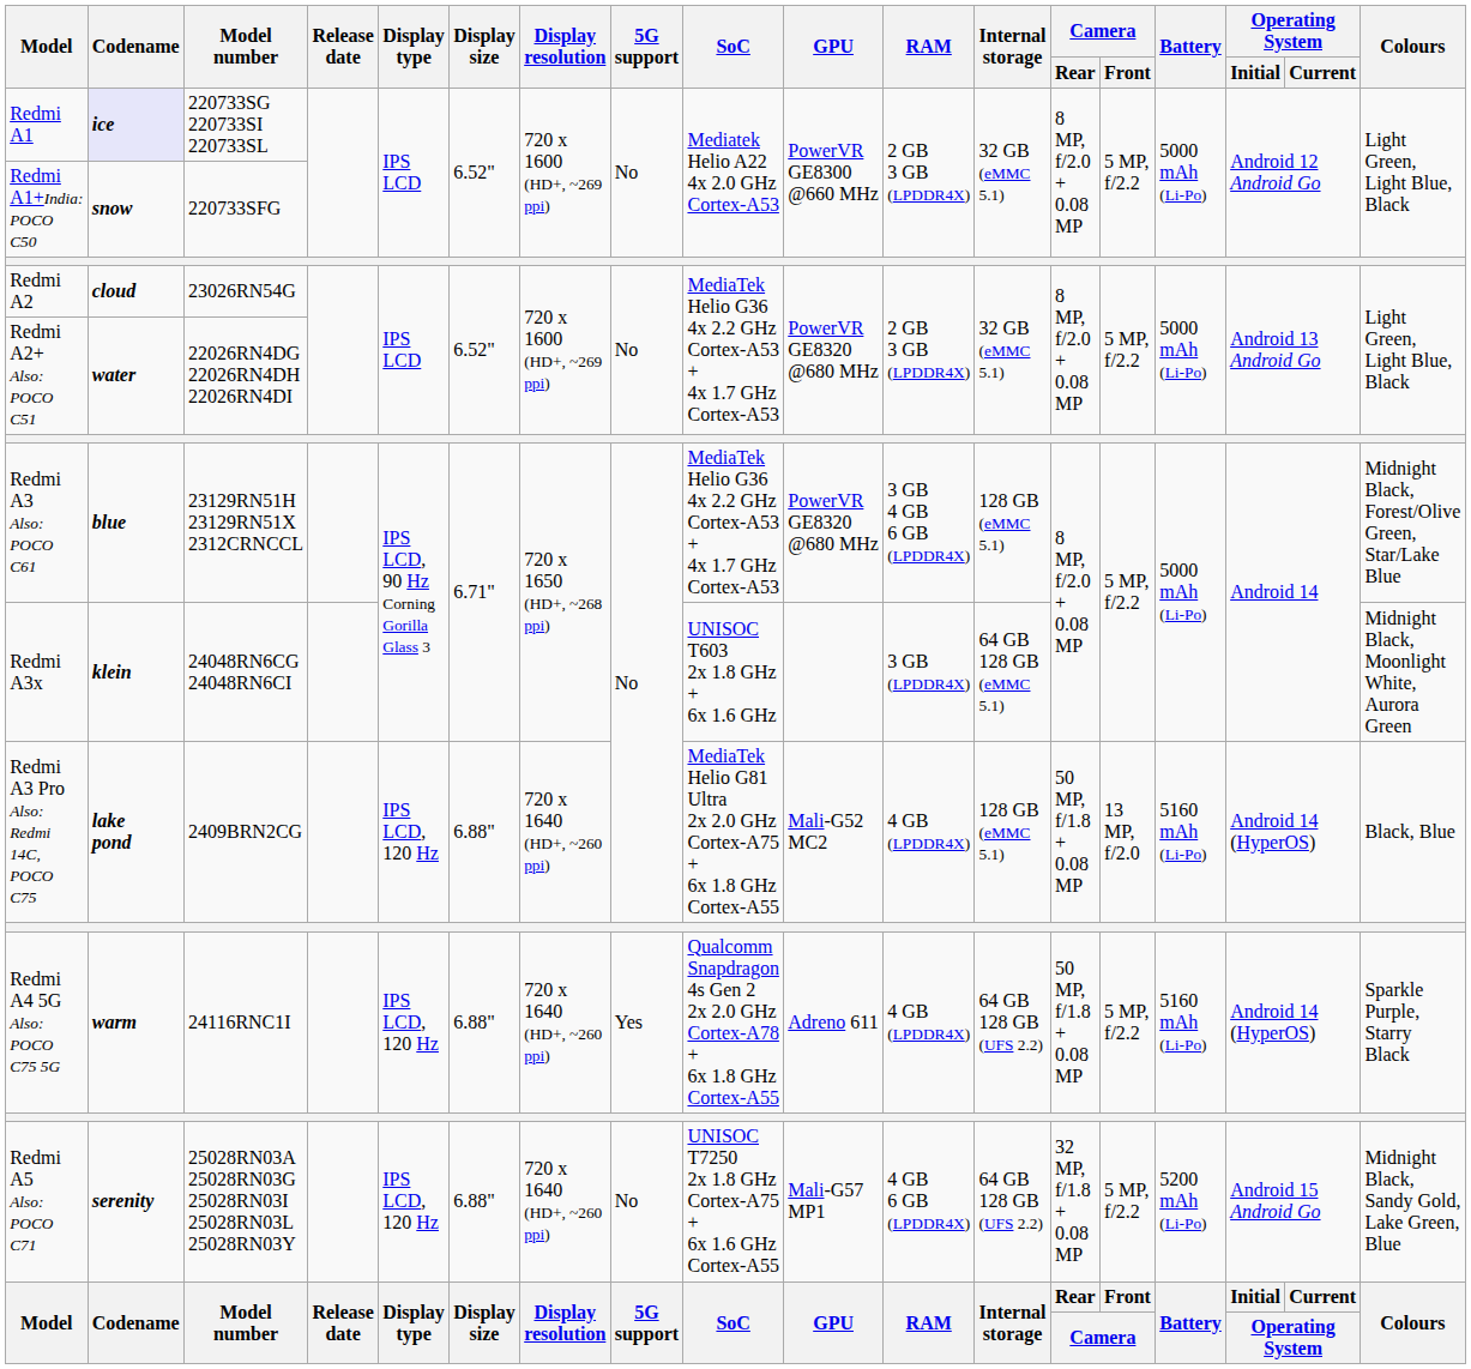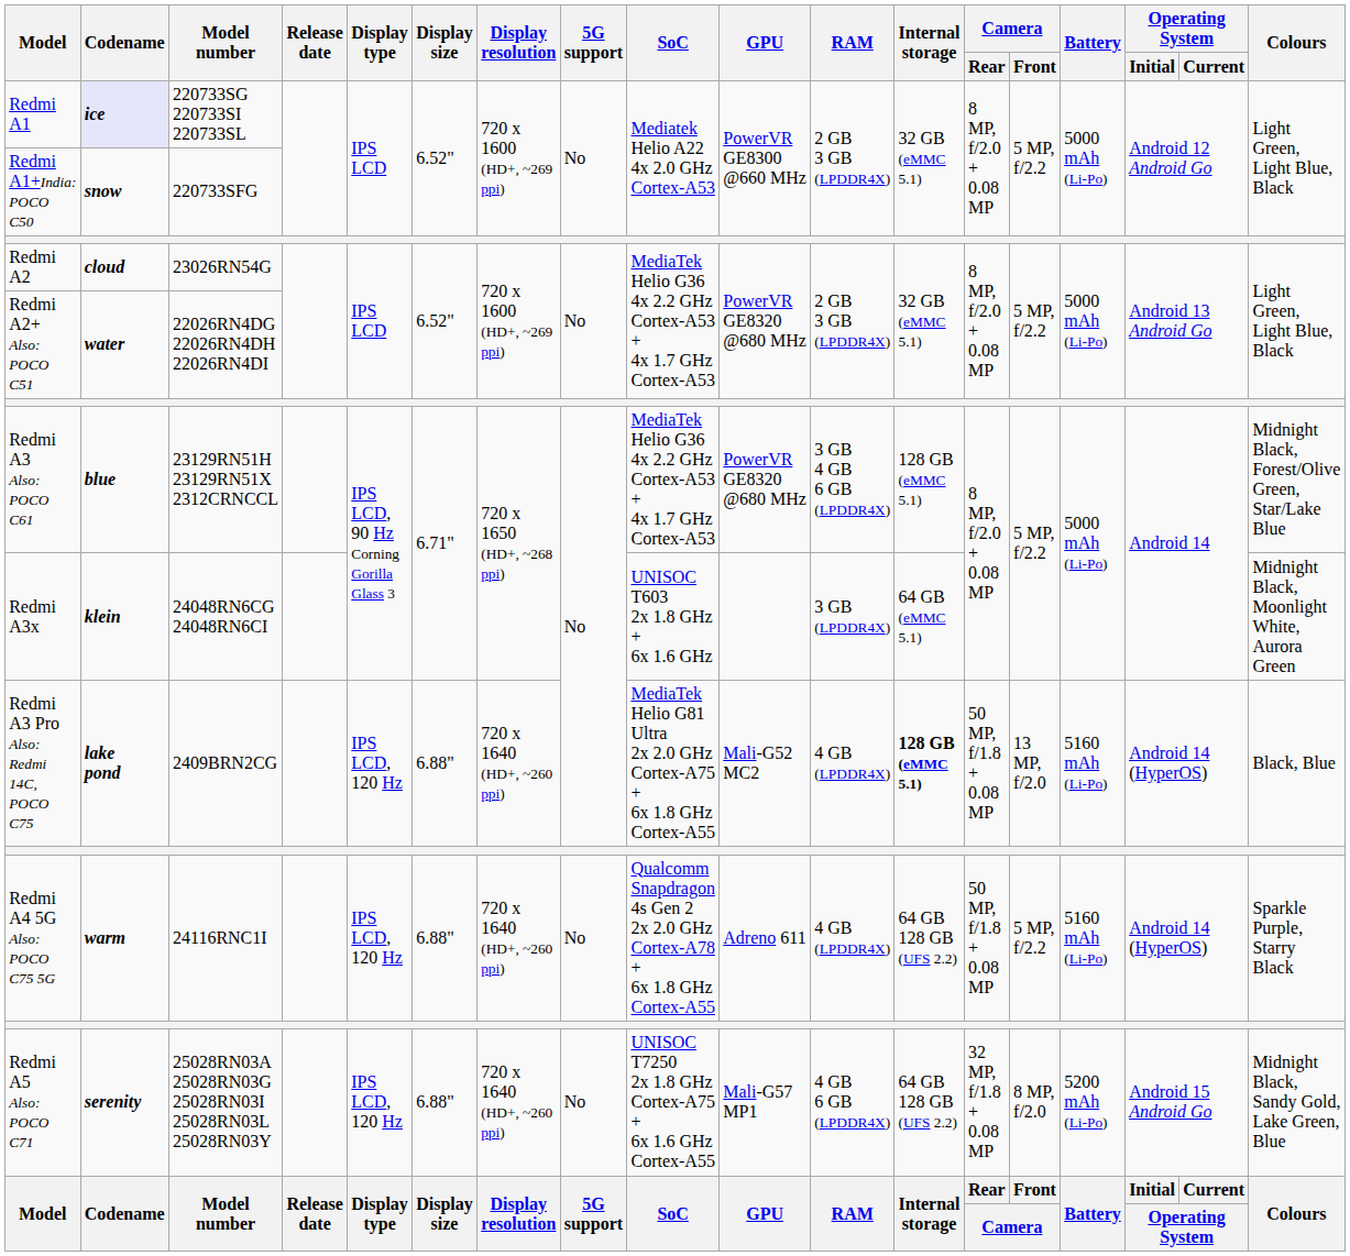Redmi A3x | Internal storage: 64 GB 128 GB (eMMC 5.1) -> 64 GB (eMMC 5.1)
Redmi A3 Pro Also: Redmi 14C, POCO C75 | Internal storage: normal -> bold
Redmi A4 5G Also: POCO C75 5G | 5G support: Yes -> No
Redmi A5 Also: POCO C71 | Camera / Front: 5 MP, f/2.2 -> 8 MP, f/2.0
